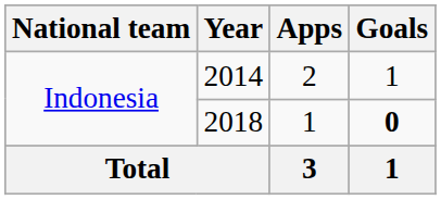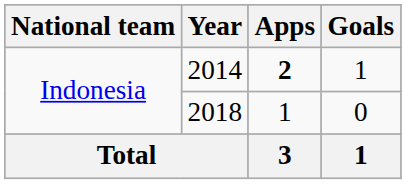2014 | Apps: normal -> bold
2018 | Goals: bold -> normal
